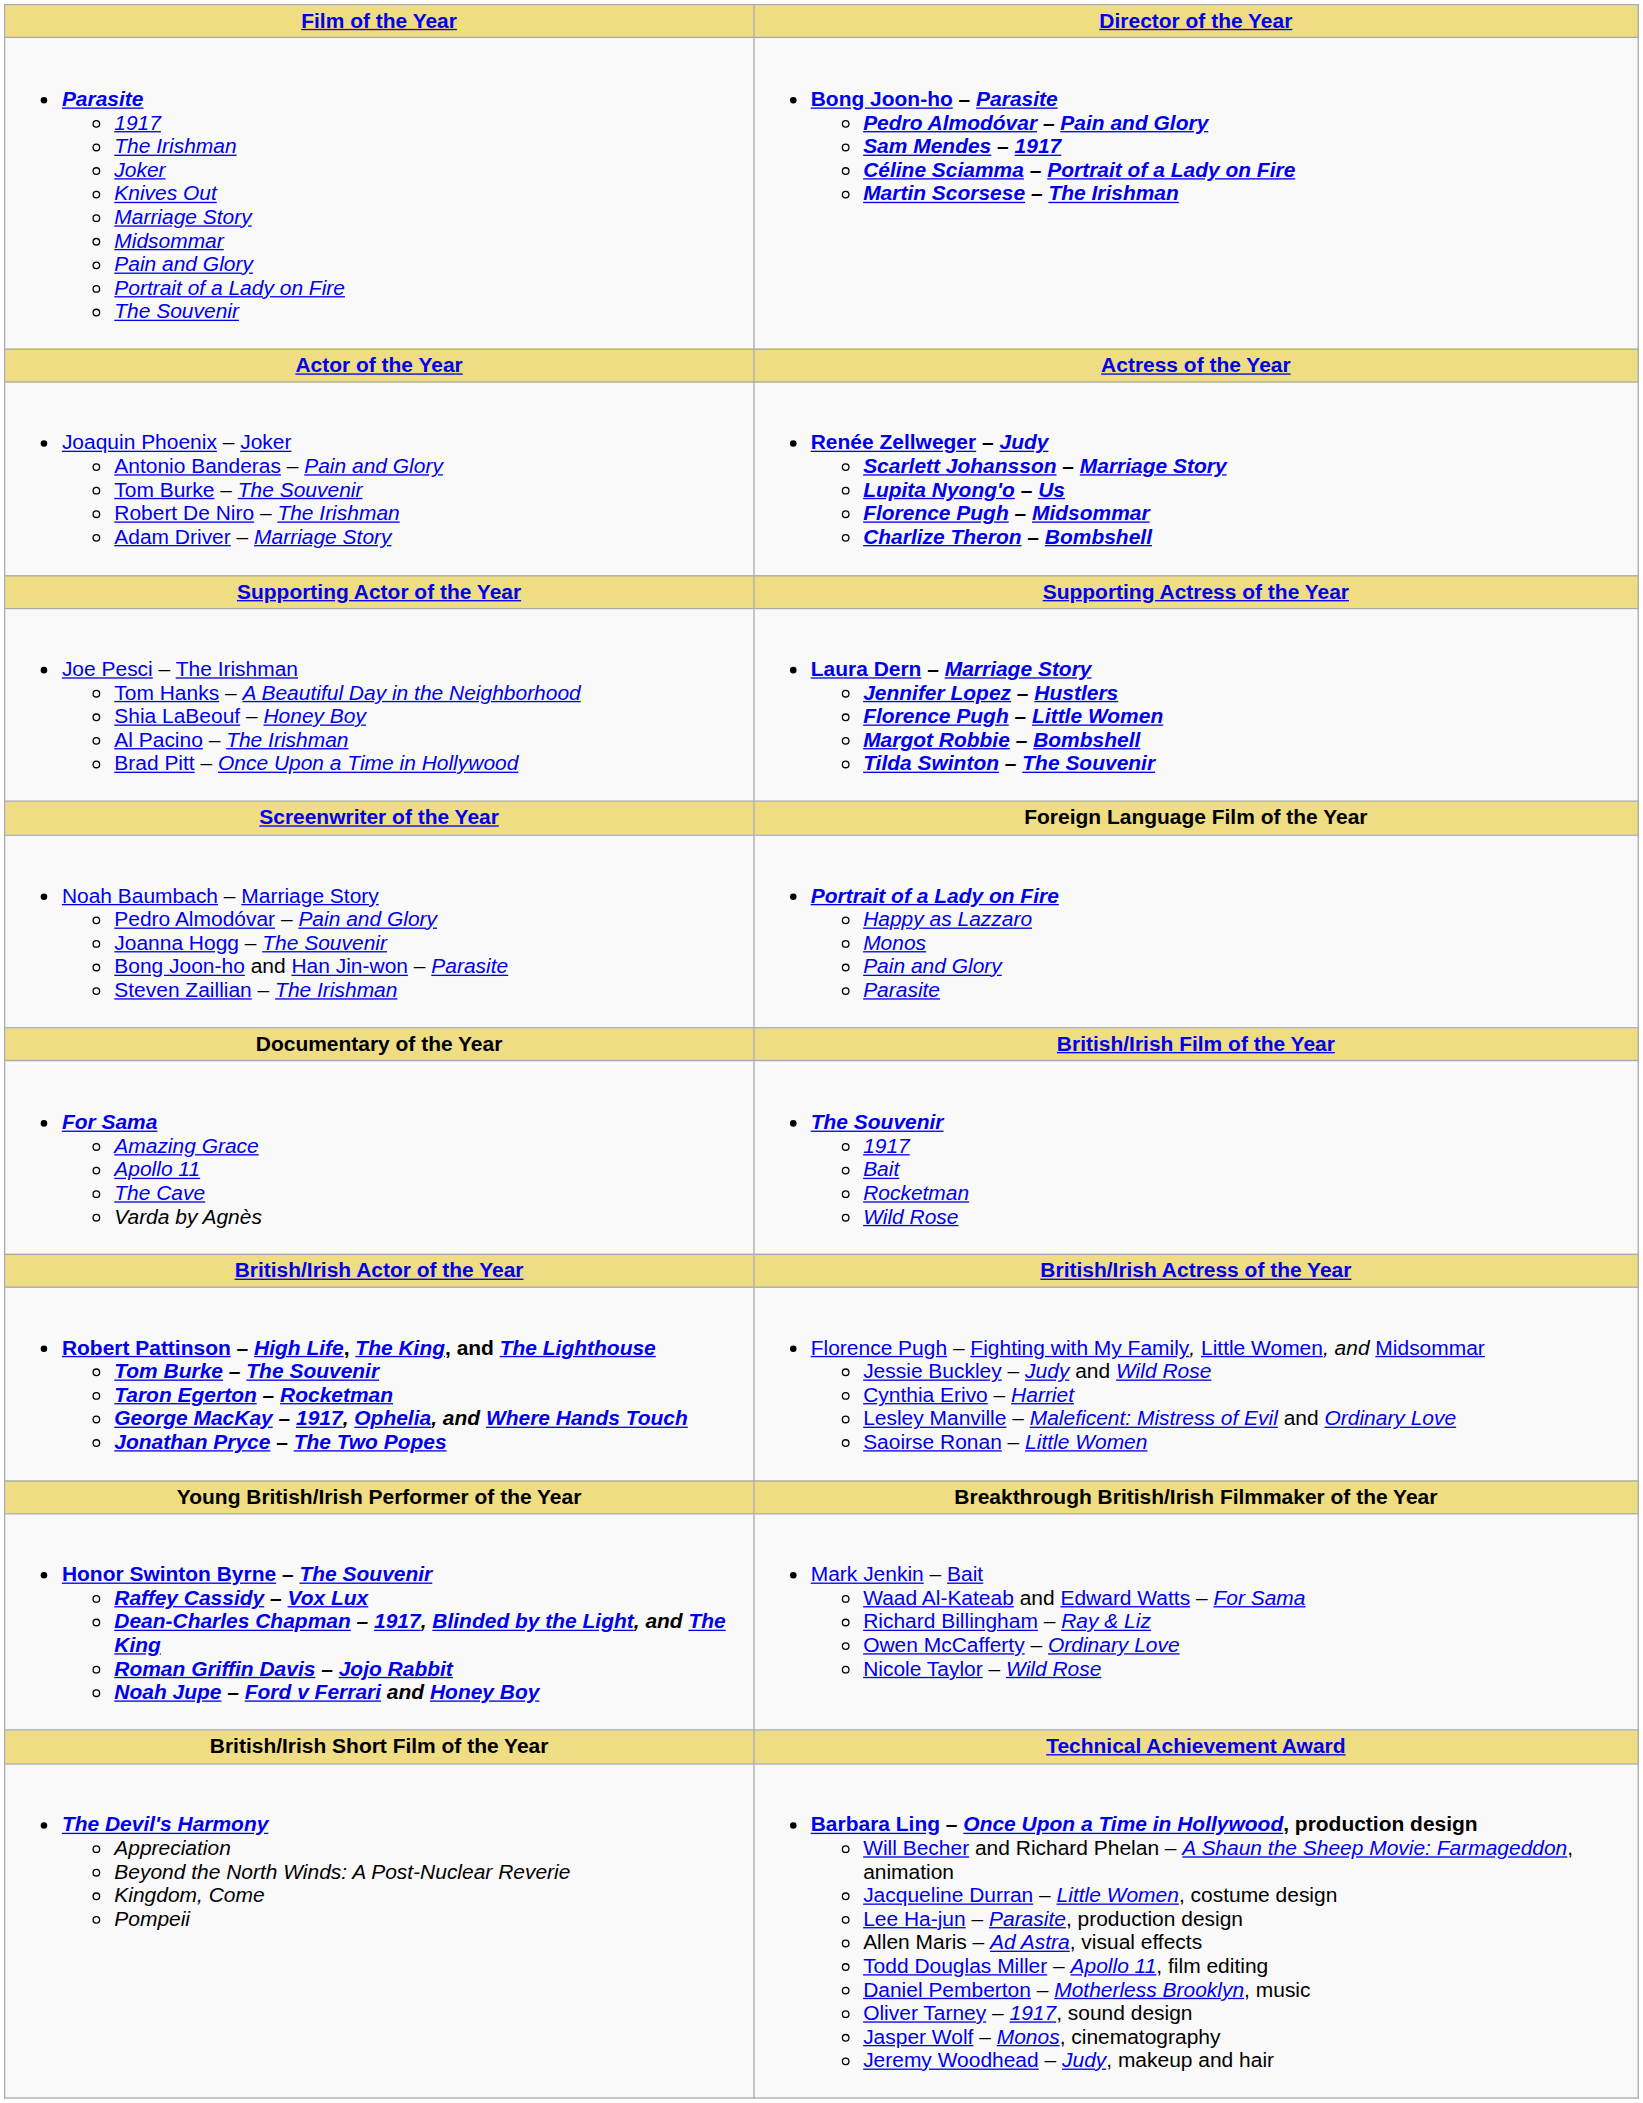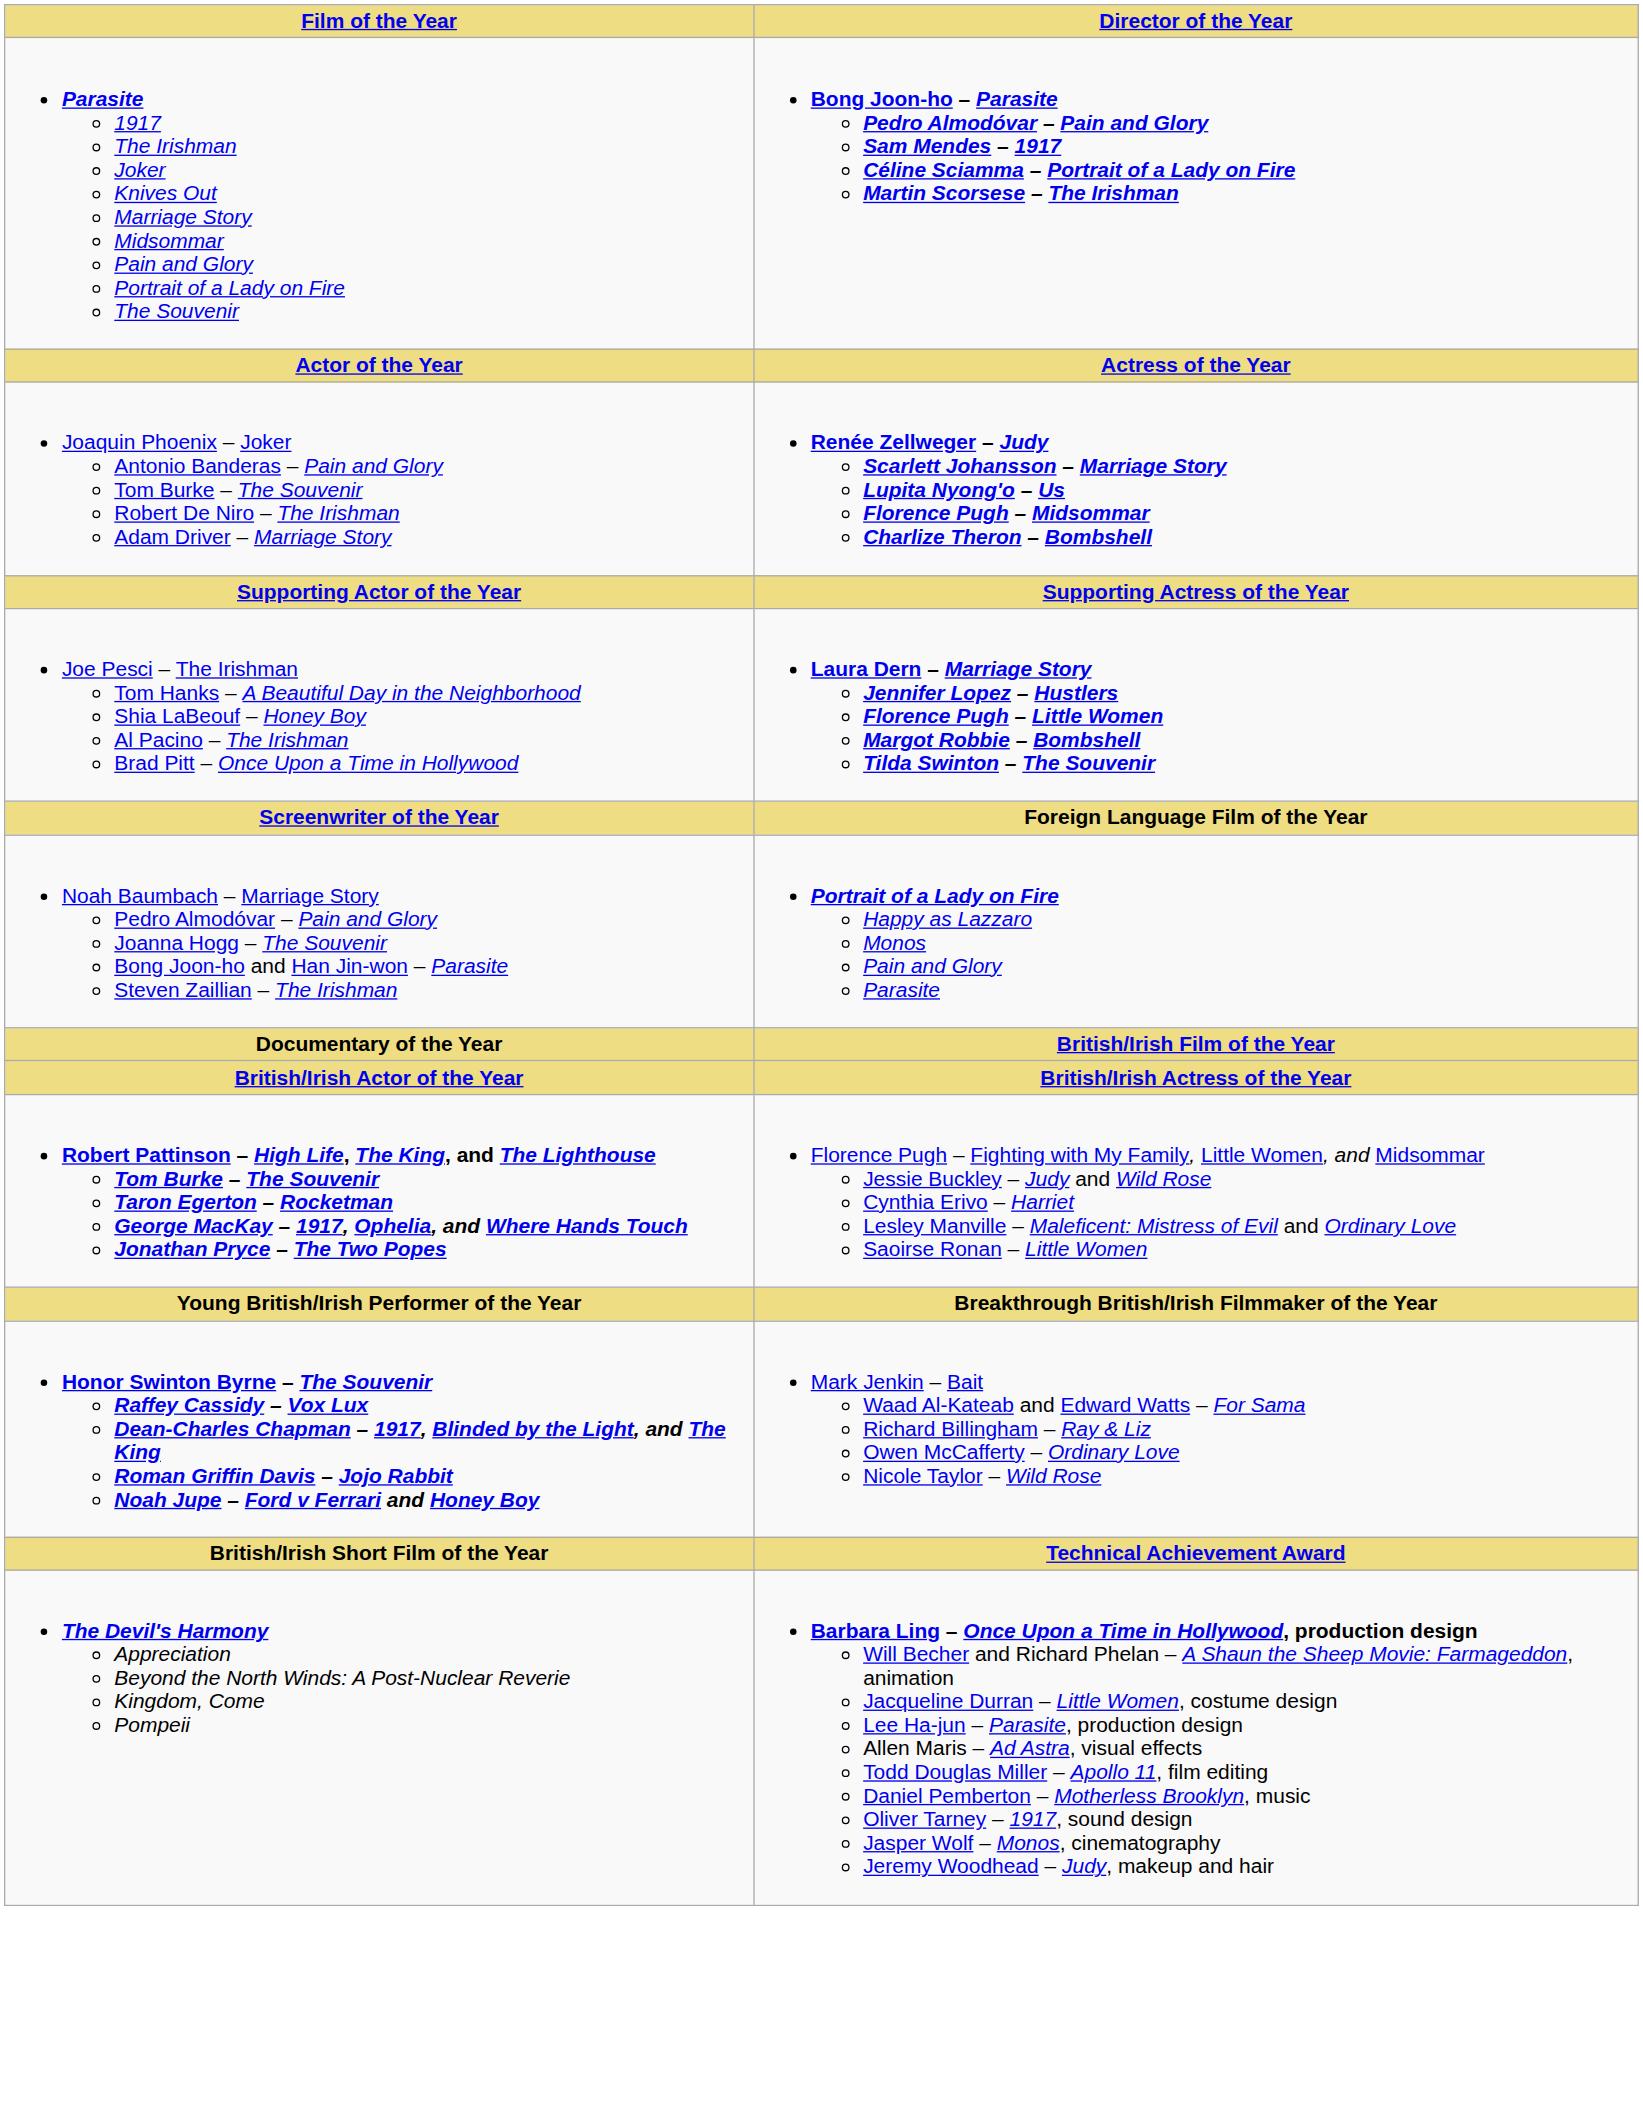- row: For Sama Amazing Grace Apollo 11 The Cave Varda by Agnès | The Souvenir 1917 Bait Rocketman Wild Rose
